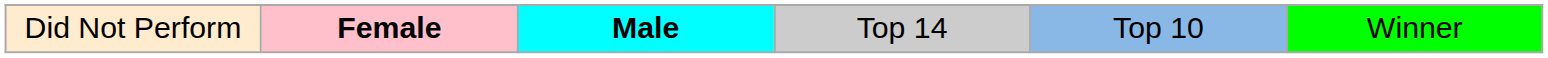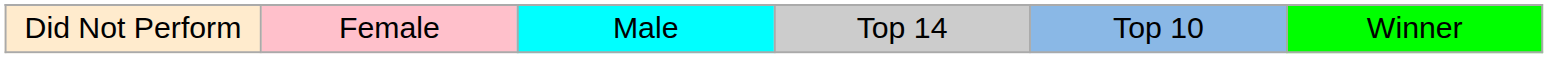Did Not Perform | column 2: bold -> normal
Did Not Perform | column 3: bold -> normal
